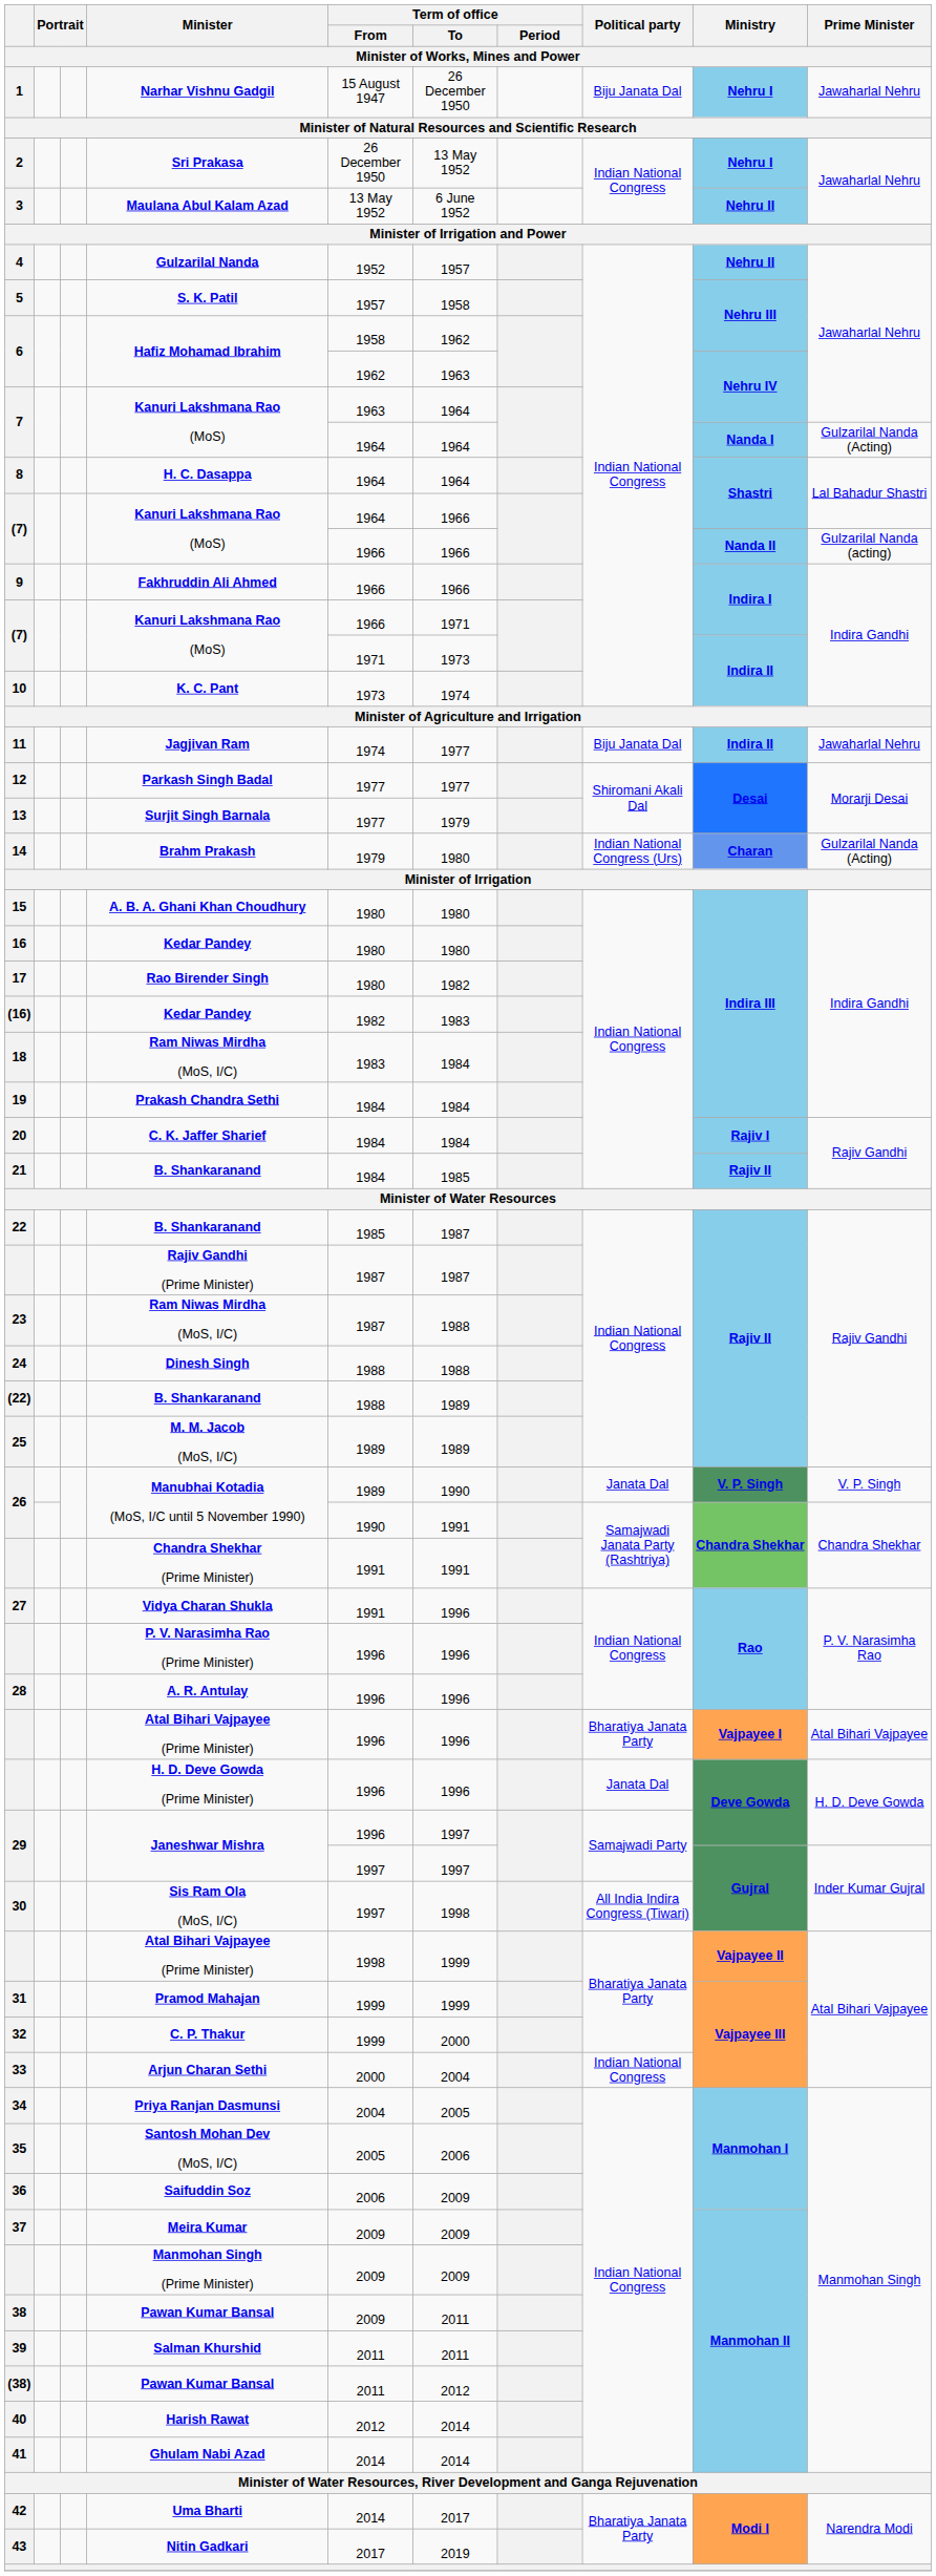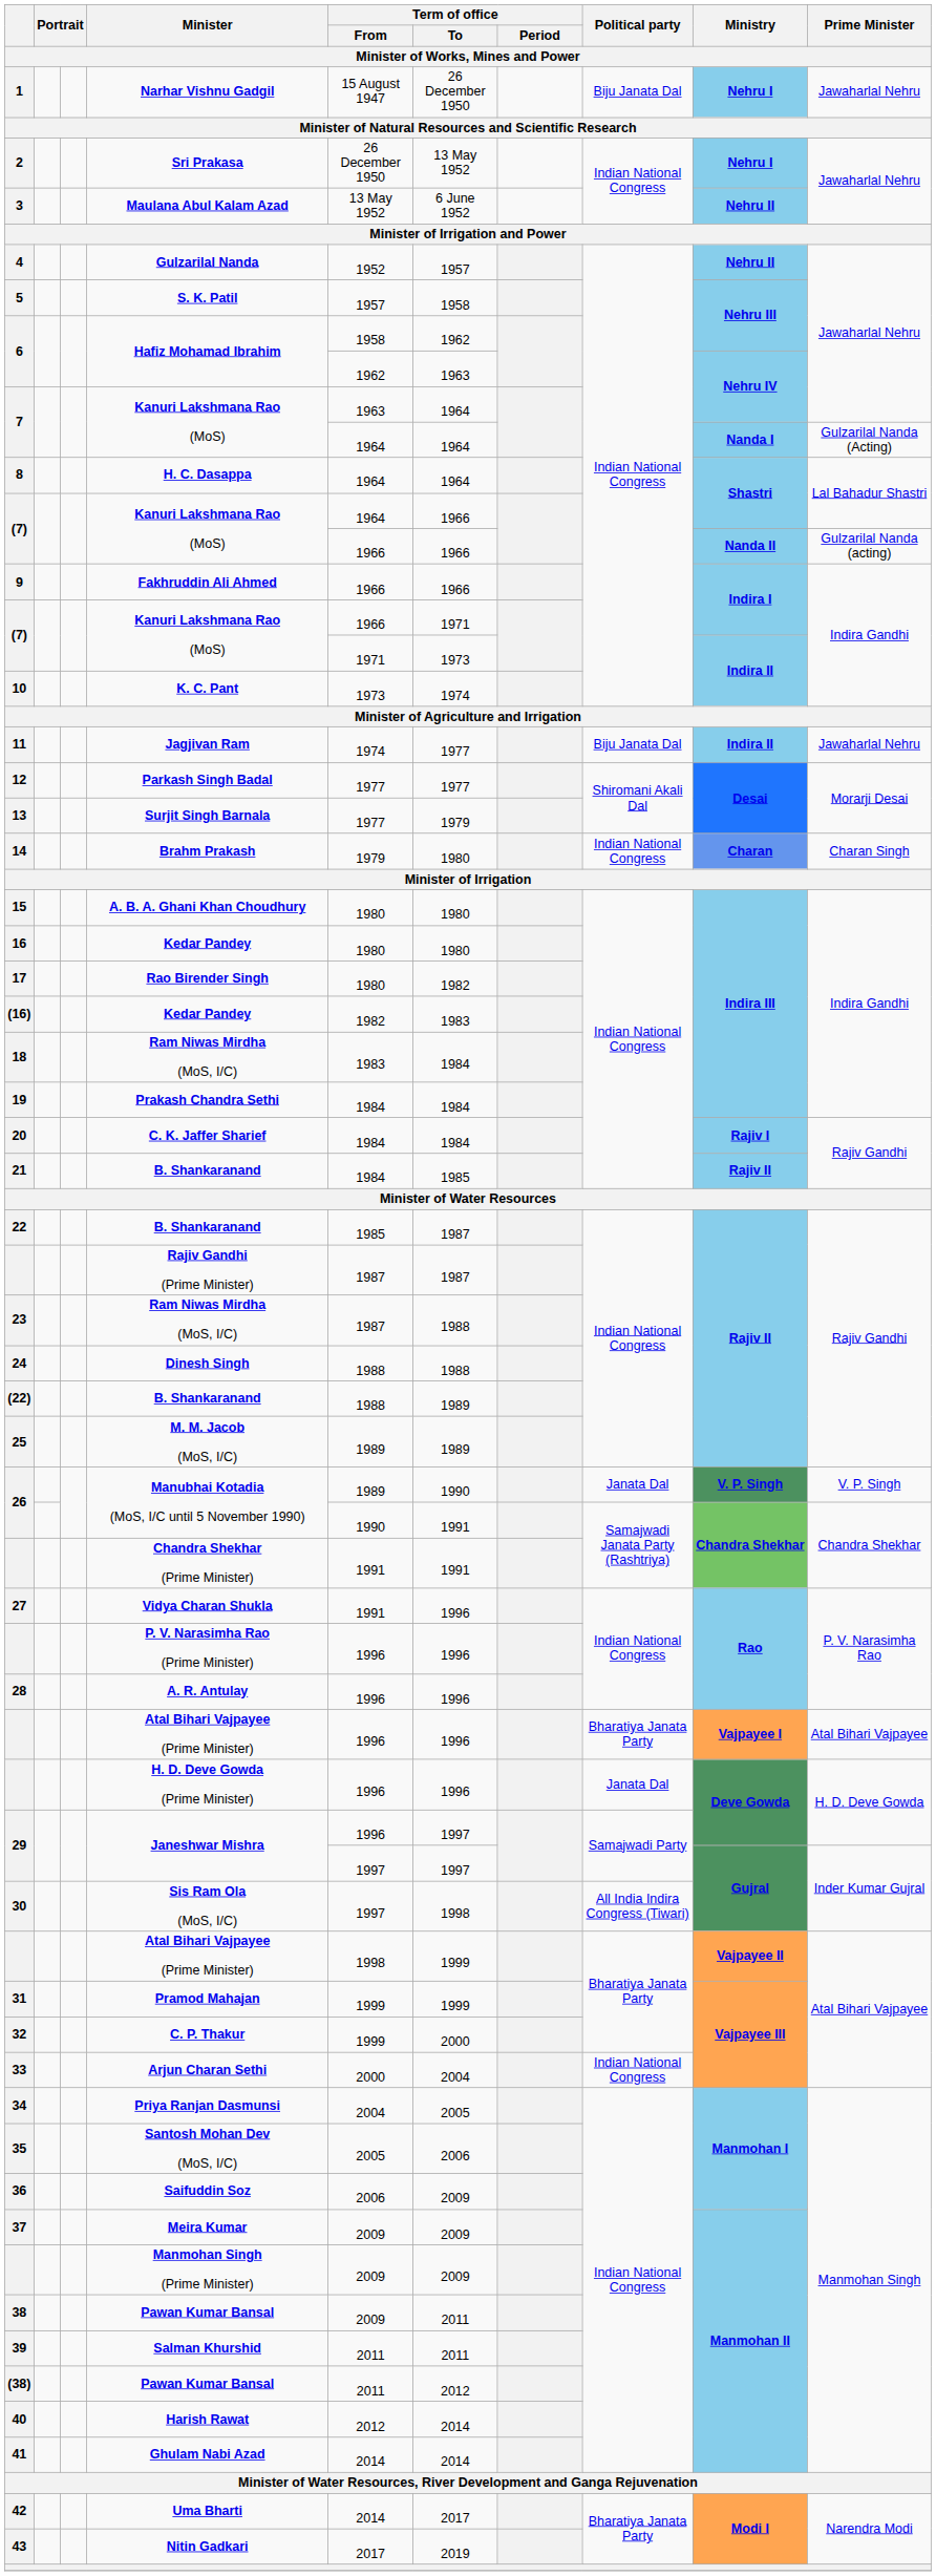14 | Political party: Indian National Congress (Urs) -> Indian National Congress
14 | Prime Minister: Gulzarilal Nanda (Acting) -> Charan Singh
